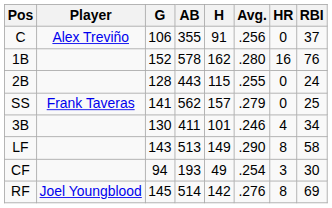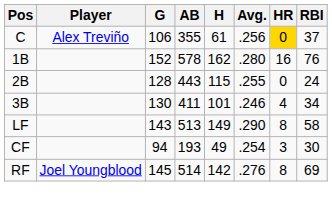C | H: 91 -> 61
C | HR: no background -> gold background
- row: SS | Frank Taveras | 141 | 562 | 157 | .279 | 0 | 25
